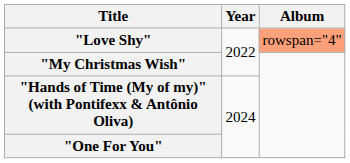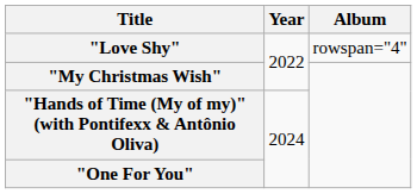"Love Shy" | Album: lightsalmon background -> no background
